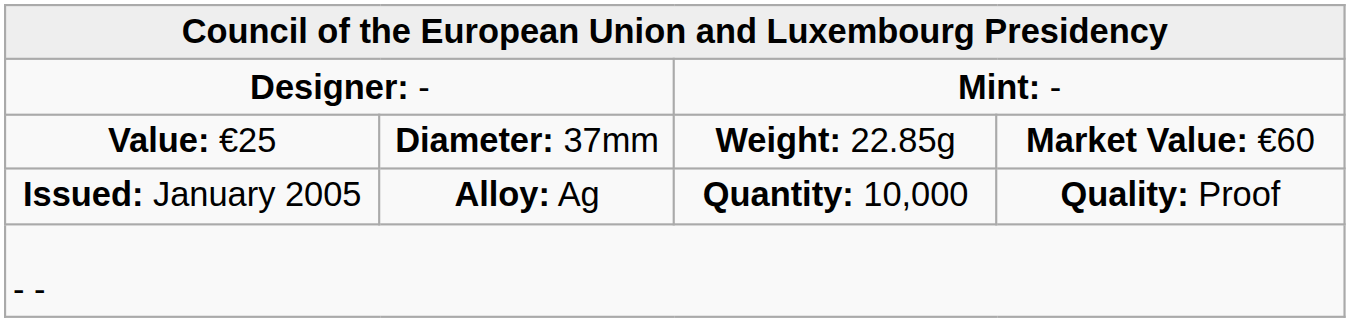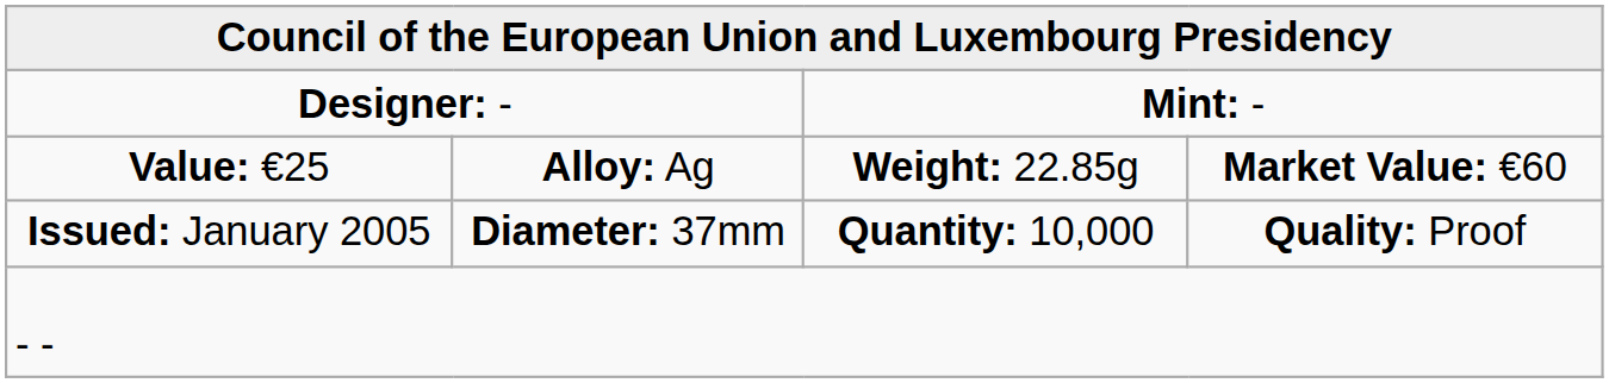Value: €25 | column 2: Diameter: 37mm -> Alloy: Ag
Issued: January 2005 | column 2: Alloy: Ag -> Diameter: 37mm
